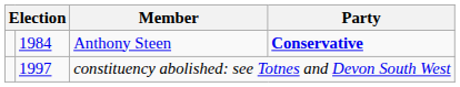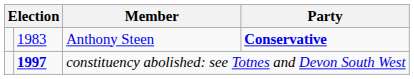Anthony Steen | column 2: 1984 -> 1983
constituency abolished: see Totnes and Devon South West | column 2: normal -> bold
